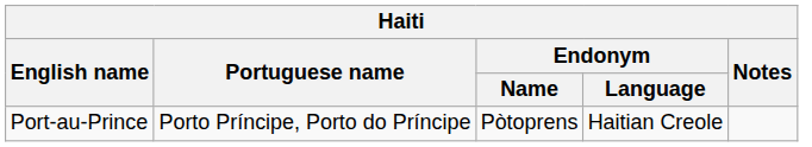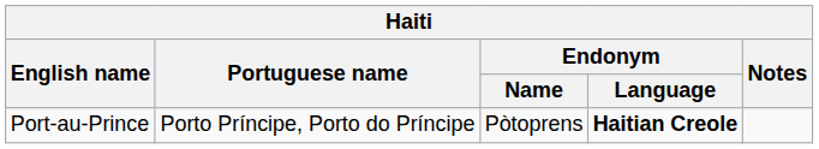Port-au-Prince | Endonym / Language: normal -> bold
